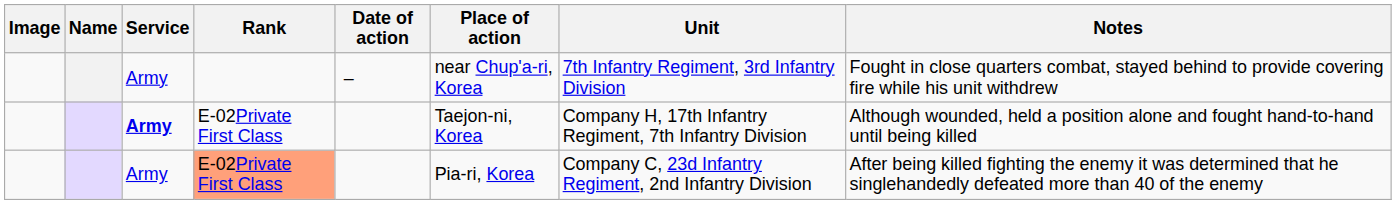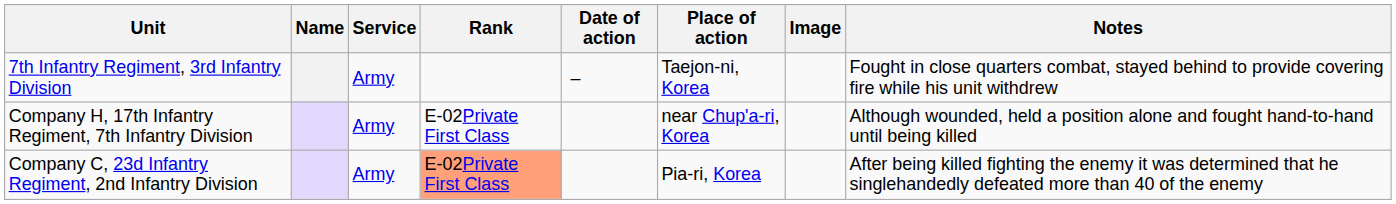columns swapped: Image <-> Unit
row 2 | Place of action: near Chup'a-ri, Korea -> Taejon-ni, Korea
row 3 | Service: bold -> normal
row 3 | Place of action: Taejon-ni, Korea -> near Chup'a-ri, Korea
